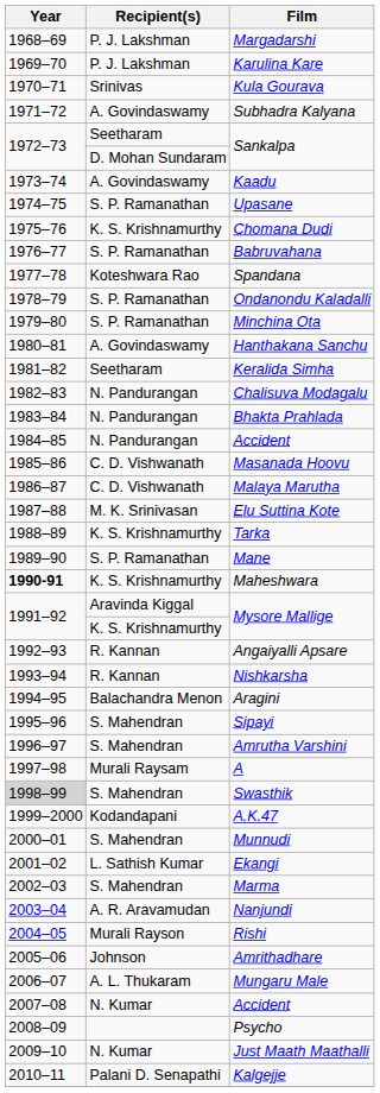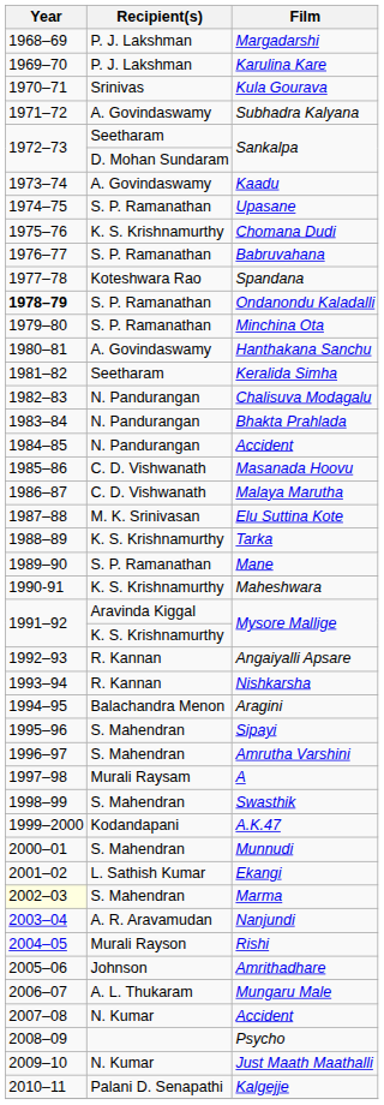Ondanondu Kaladalli | Year: normal -> bold
Maheshwara | Year: bold -> normal
Swasthik | Year: lightgrey background -> no background
Marma | Year: no background -> lightyellow background
